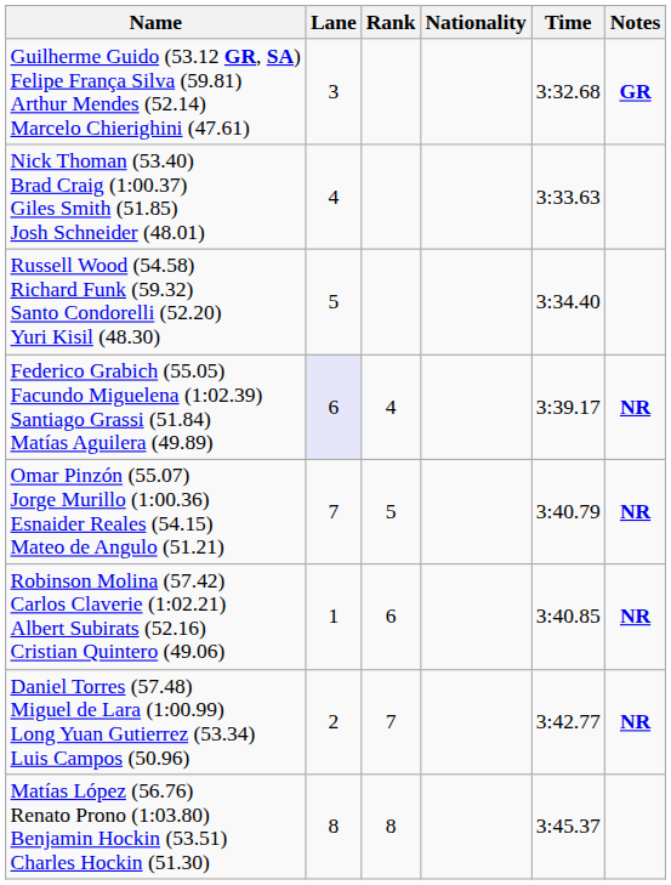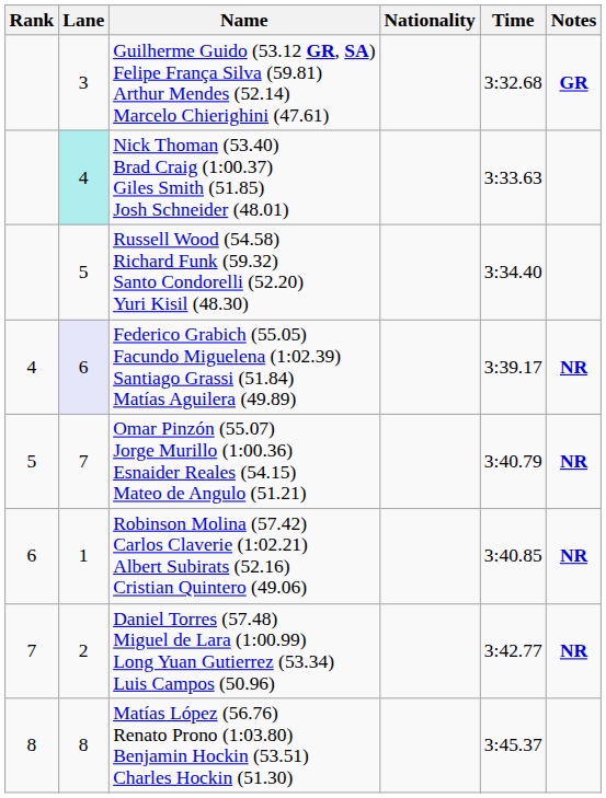columns swapped: Rank <-> Name
row 3 | Lane: no background -> paleturquoise background
